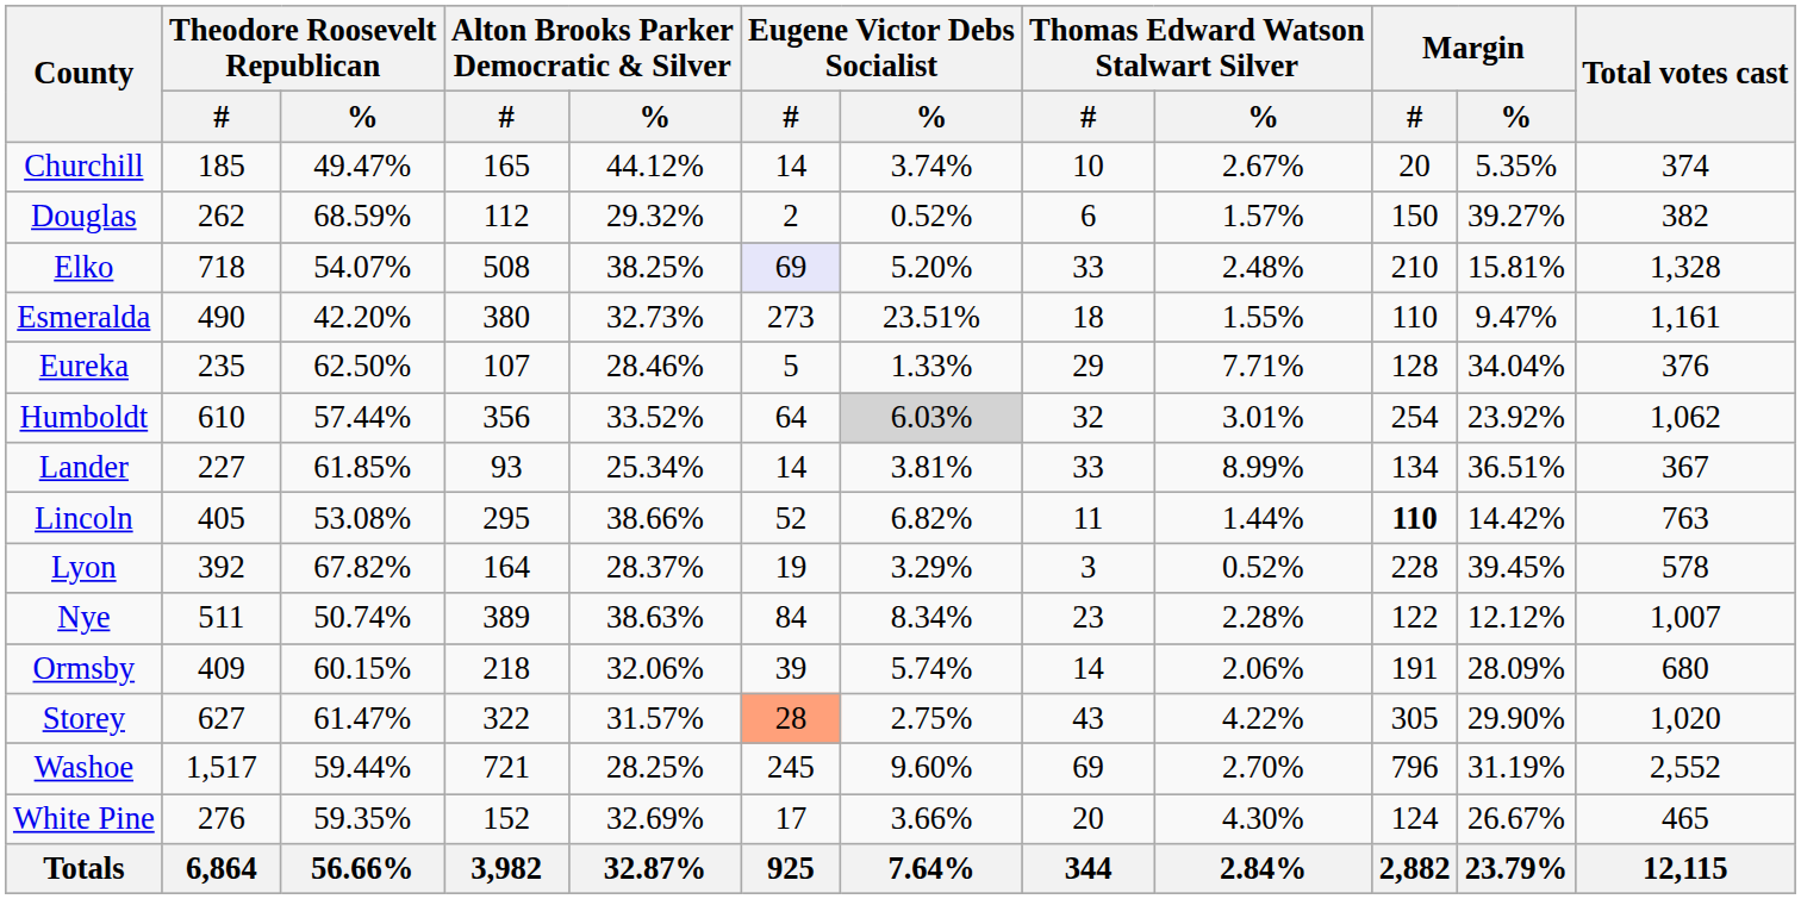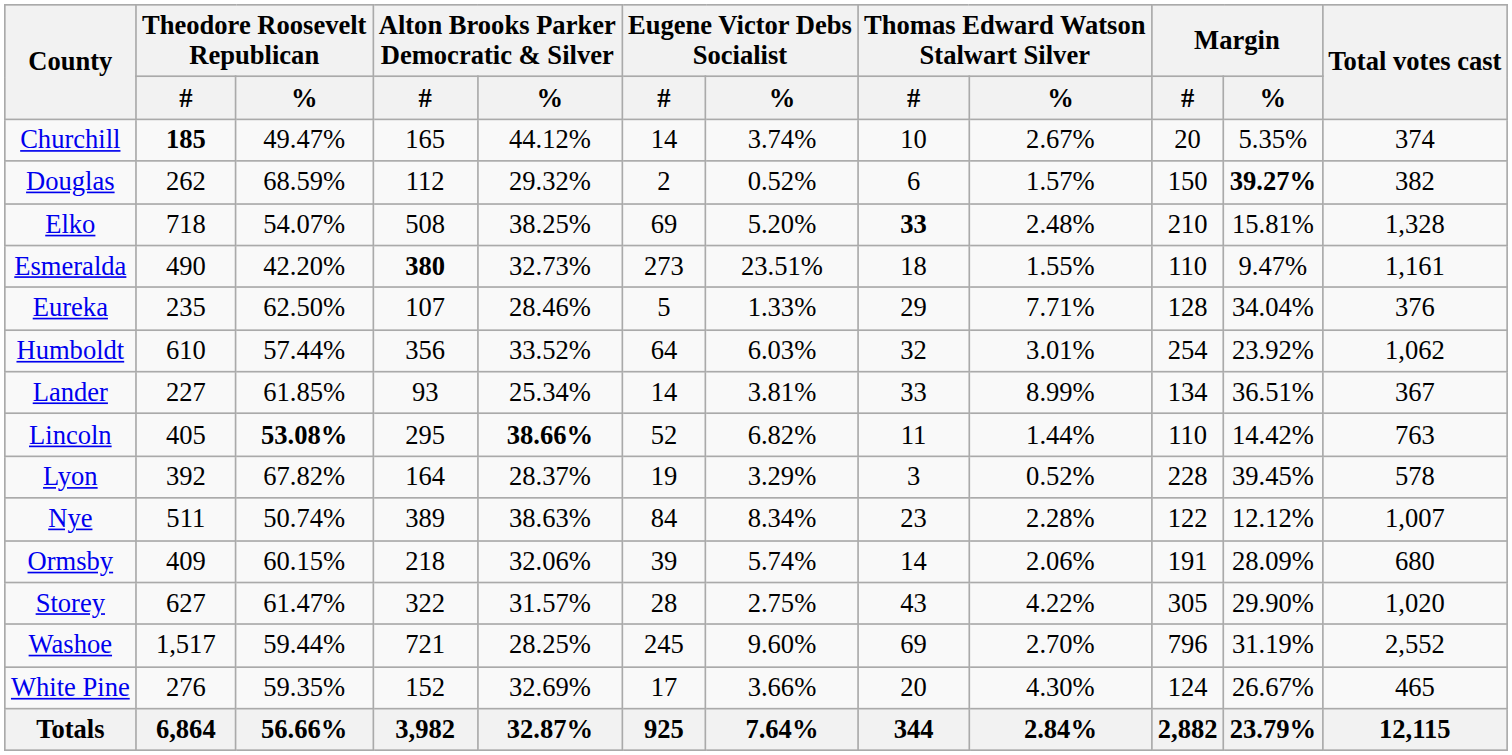Churchill | Theodore Roosevelt Republican / #: normal -> bold
Douglas | Margin / %: normal -> bold
Elko | Eugene Victor Debs Socialist / #: lavender background -> no background
Elko | Thomas Edward Watson Stalwart Silver / #: normal -> bold
Esmeralda | Alton Brooks Parker Democratic & Silver / #: normal -> bold
Humboldt | Eugene Victor Debs Socialist / %: lightgrey background -> no background
Lincoln | Theodore Roosevelt Republican / %: normal -> bold
Lincoln | Alton Brooks Parker Democratic & Silver / %: normal -> bold
Lincoln | Margin / #: bold -> normal
Storey | Eugene Victor Debs Socialist / #: lightsalmon background -> no background
